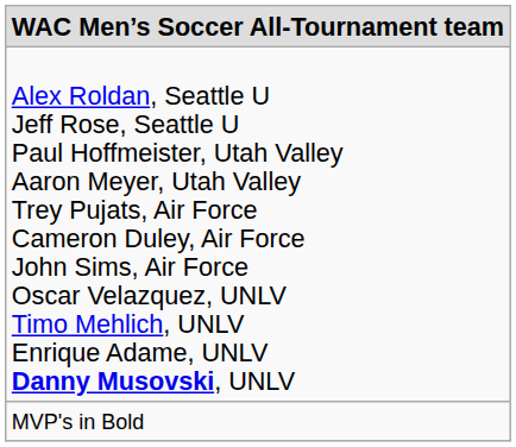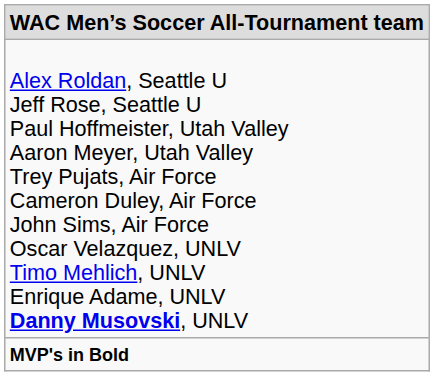MVP's in Bold | column 1: normal -> bold
